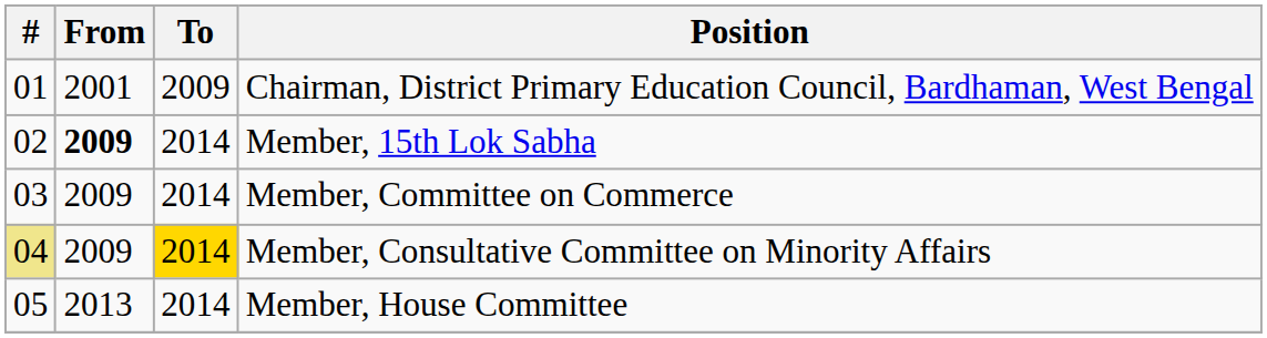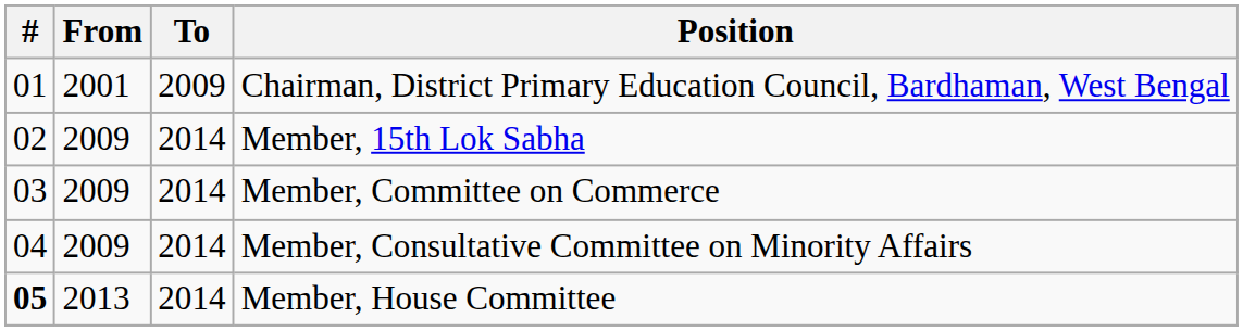Member, 15th Lok Sabha | From: bold -> normal
Member, Consultative Committee on Minority Affairs | #: khaki background -> no background
Member, Consultative Committee on Minority Affairs | To: gold background -> no background
Member, House Committee | #: normal -> bold
